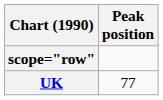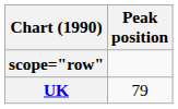UK | Peak position: 77 -> 79
